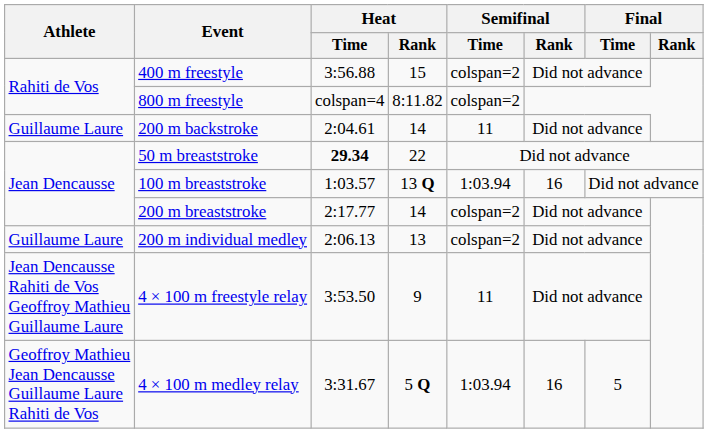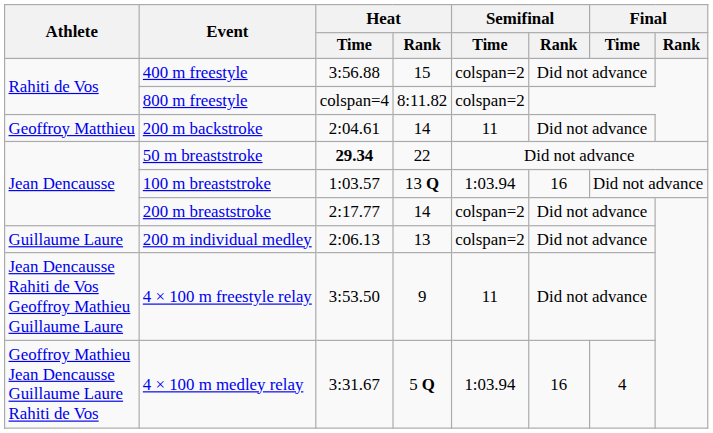200 m backstroke | Athlete: Guillaume Laure -> Geoffroy Matthieu
4 × 100 m medley relay | Final / Time: 5 -> 4
